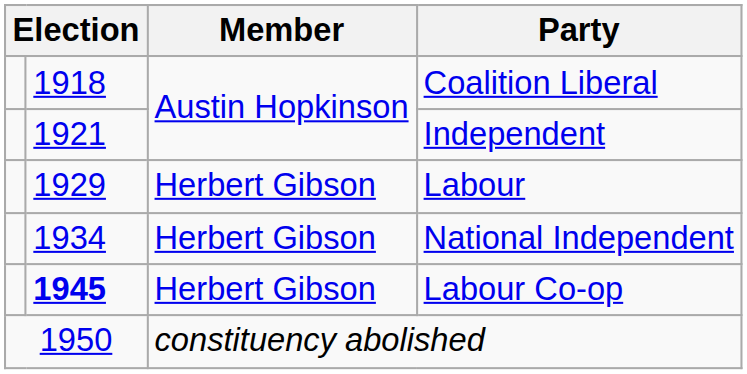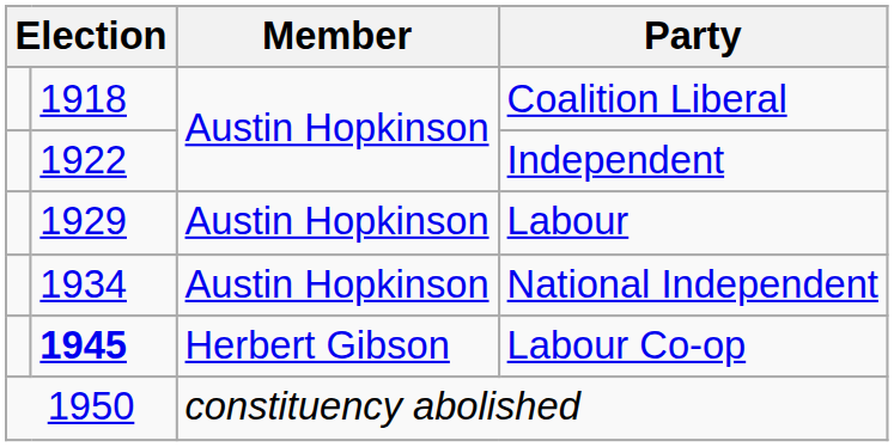Independent | column 2: 1921 -> 1922
Labour | Member: Herbert Gibson -> Austin Hopkinson
National Independent | Member: Herbert Gibson -> Austin Hopkinson
